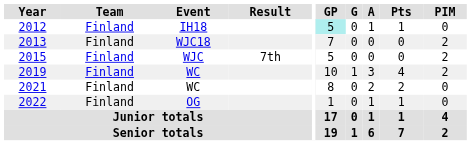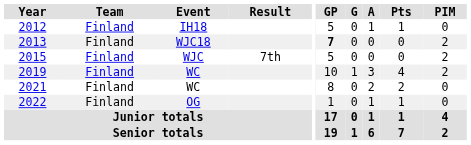2012 | GP: paleturquoise background -> no background
2013 | GP: normal -> bold
